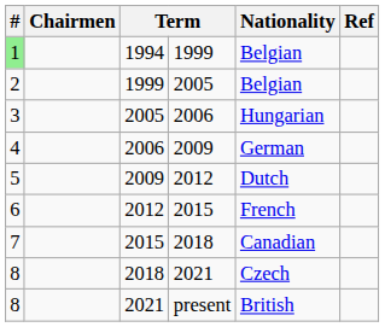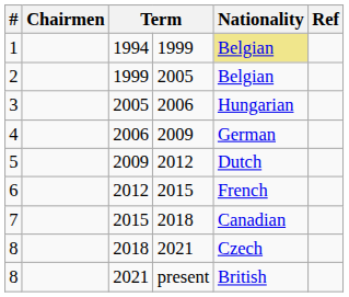1994 | #: lightgreen background -> no background
1994 | Nationality: no background -> khaki background
